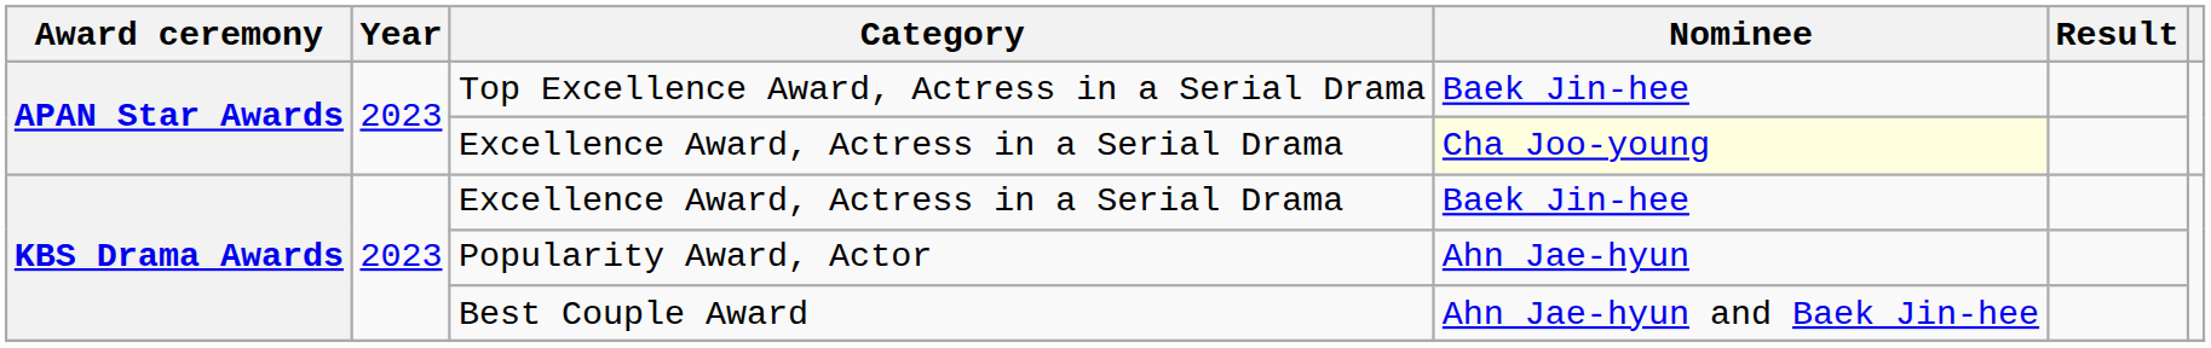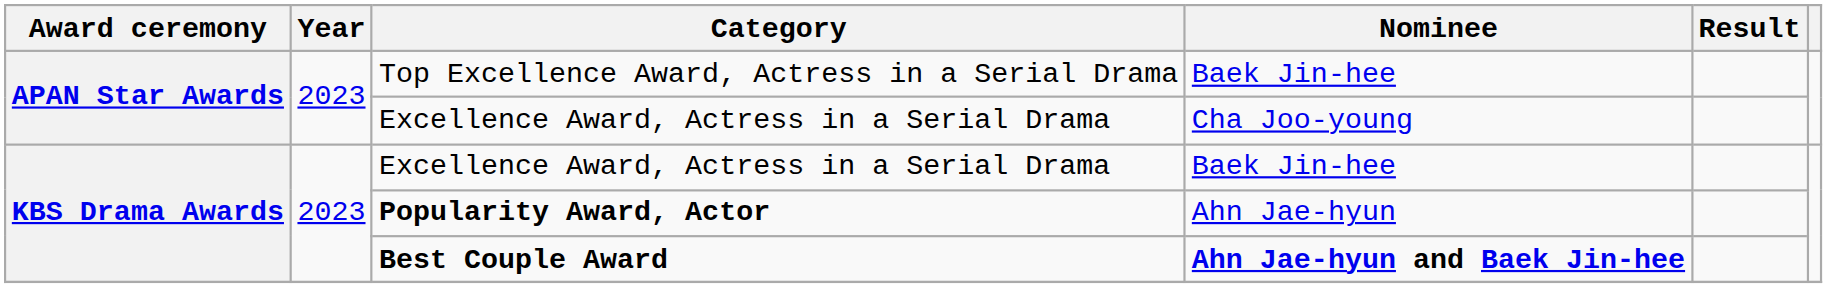Excellence Award, Actress in a Serial Drama / Cha Joo-young | Nominee: lightyellow background -> no background
Popularity Award, Actor | Category: normal -> bold
Best Couple Award | Category: normal -> bold
Best Couple Award | Nominee: normal -> bold
